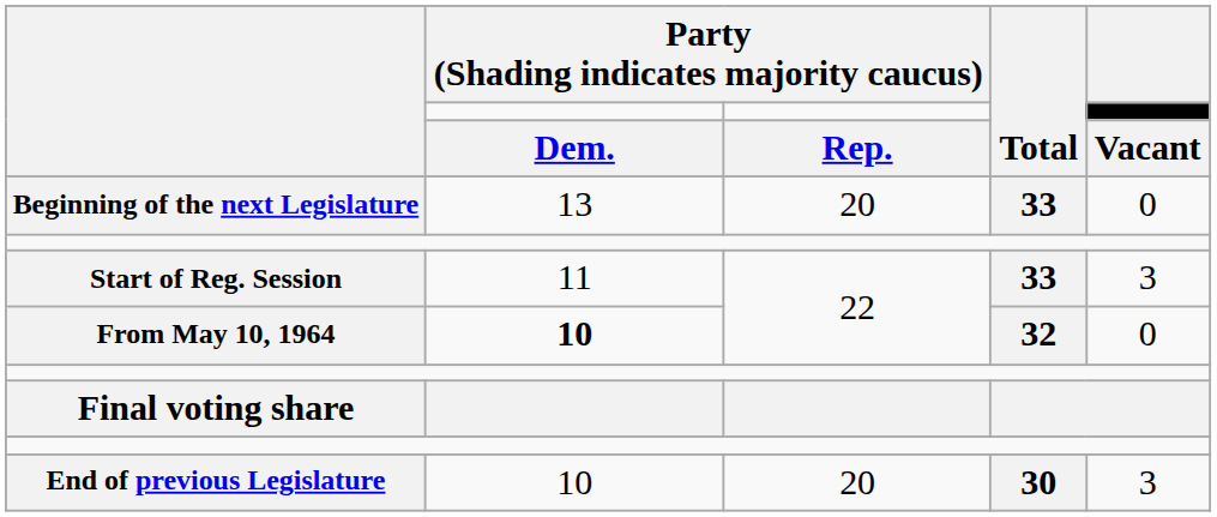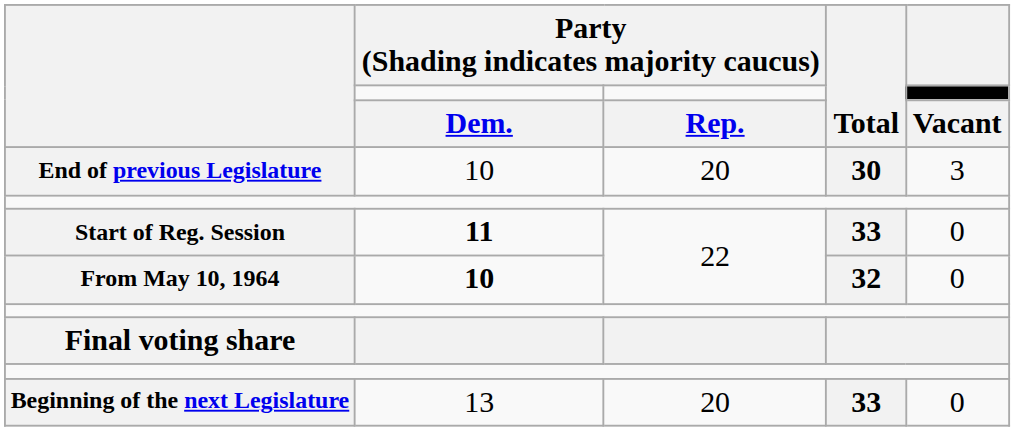rows swapped: End of previous Legislature <-> Beginning of the next Legislature
Start of Reg. Session | column 2: normal -> bold
Start of Reg. Session | column 5: 3 -> 0
